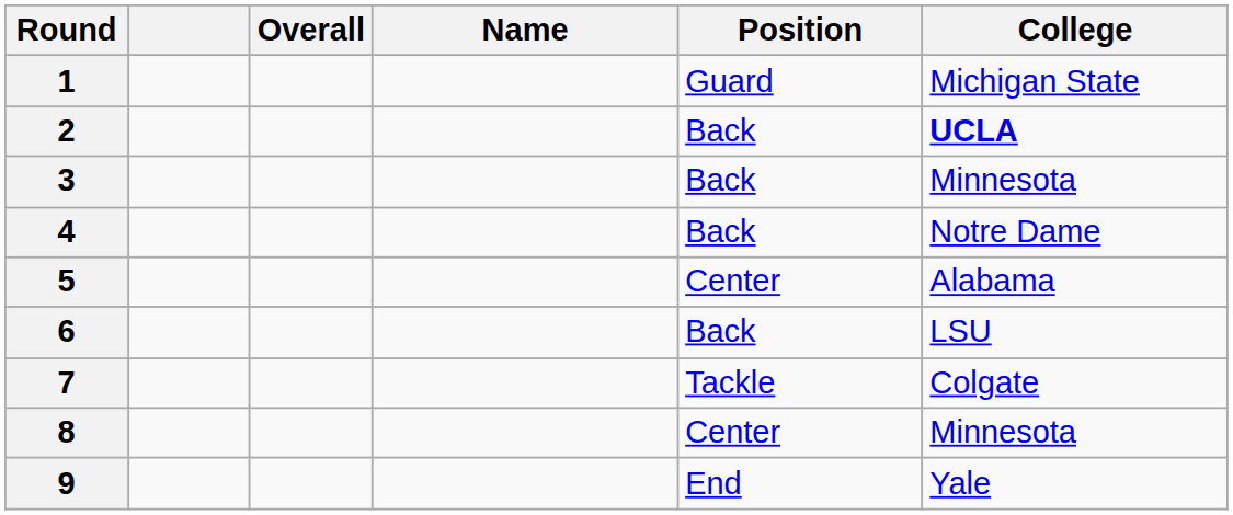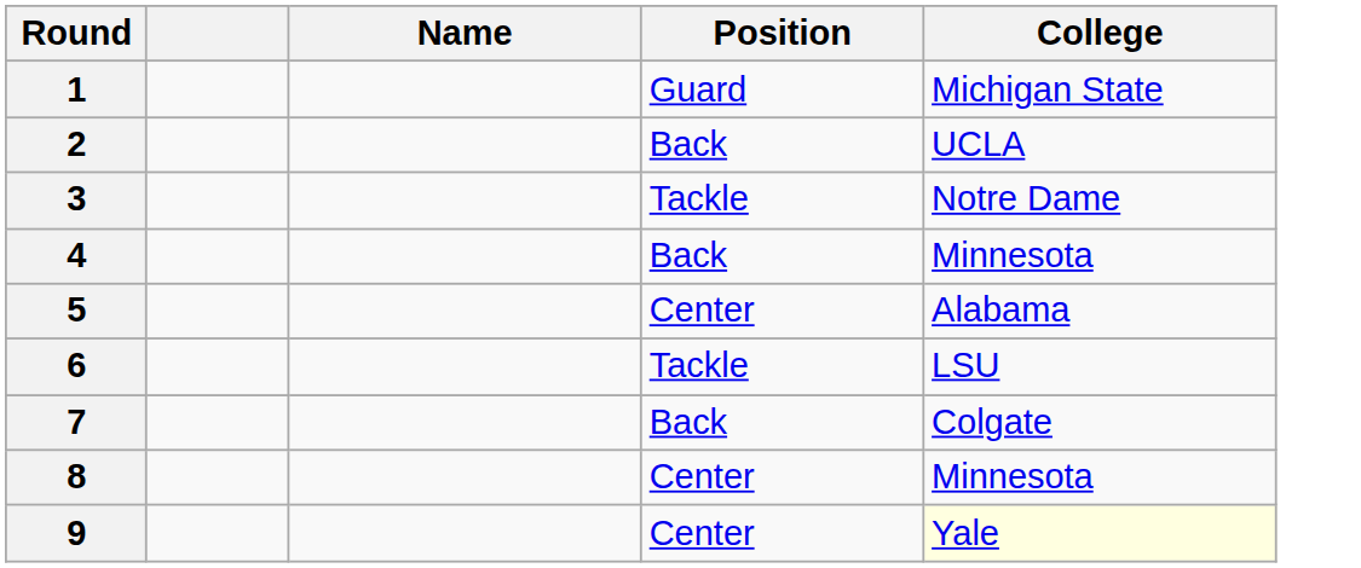- column: Overall
2 | College: bold -> normal
3 | Position: Back -> Tackle
3 | College: Minnesota -> Notre Dame
4 | College: Notre Dame -> Minnesota
6 | Position: Back -> Tackle
7 | Position: Tackle -> Back
9 | Position: End -> Center
9 | College: no background -> lightyellow background
